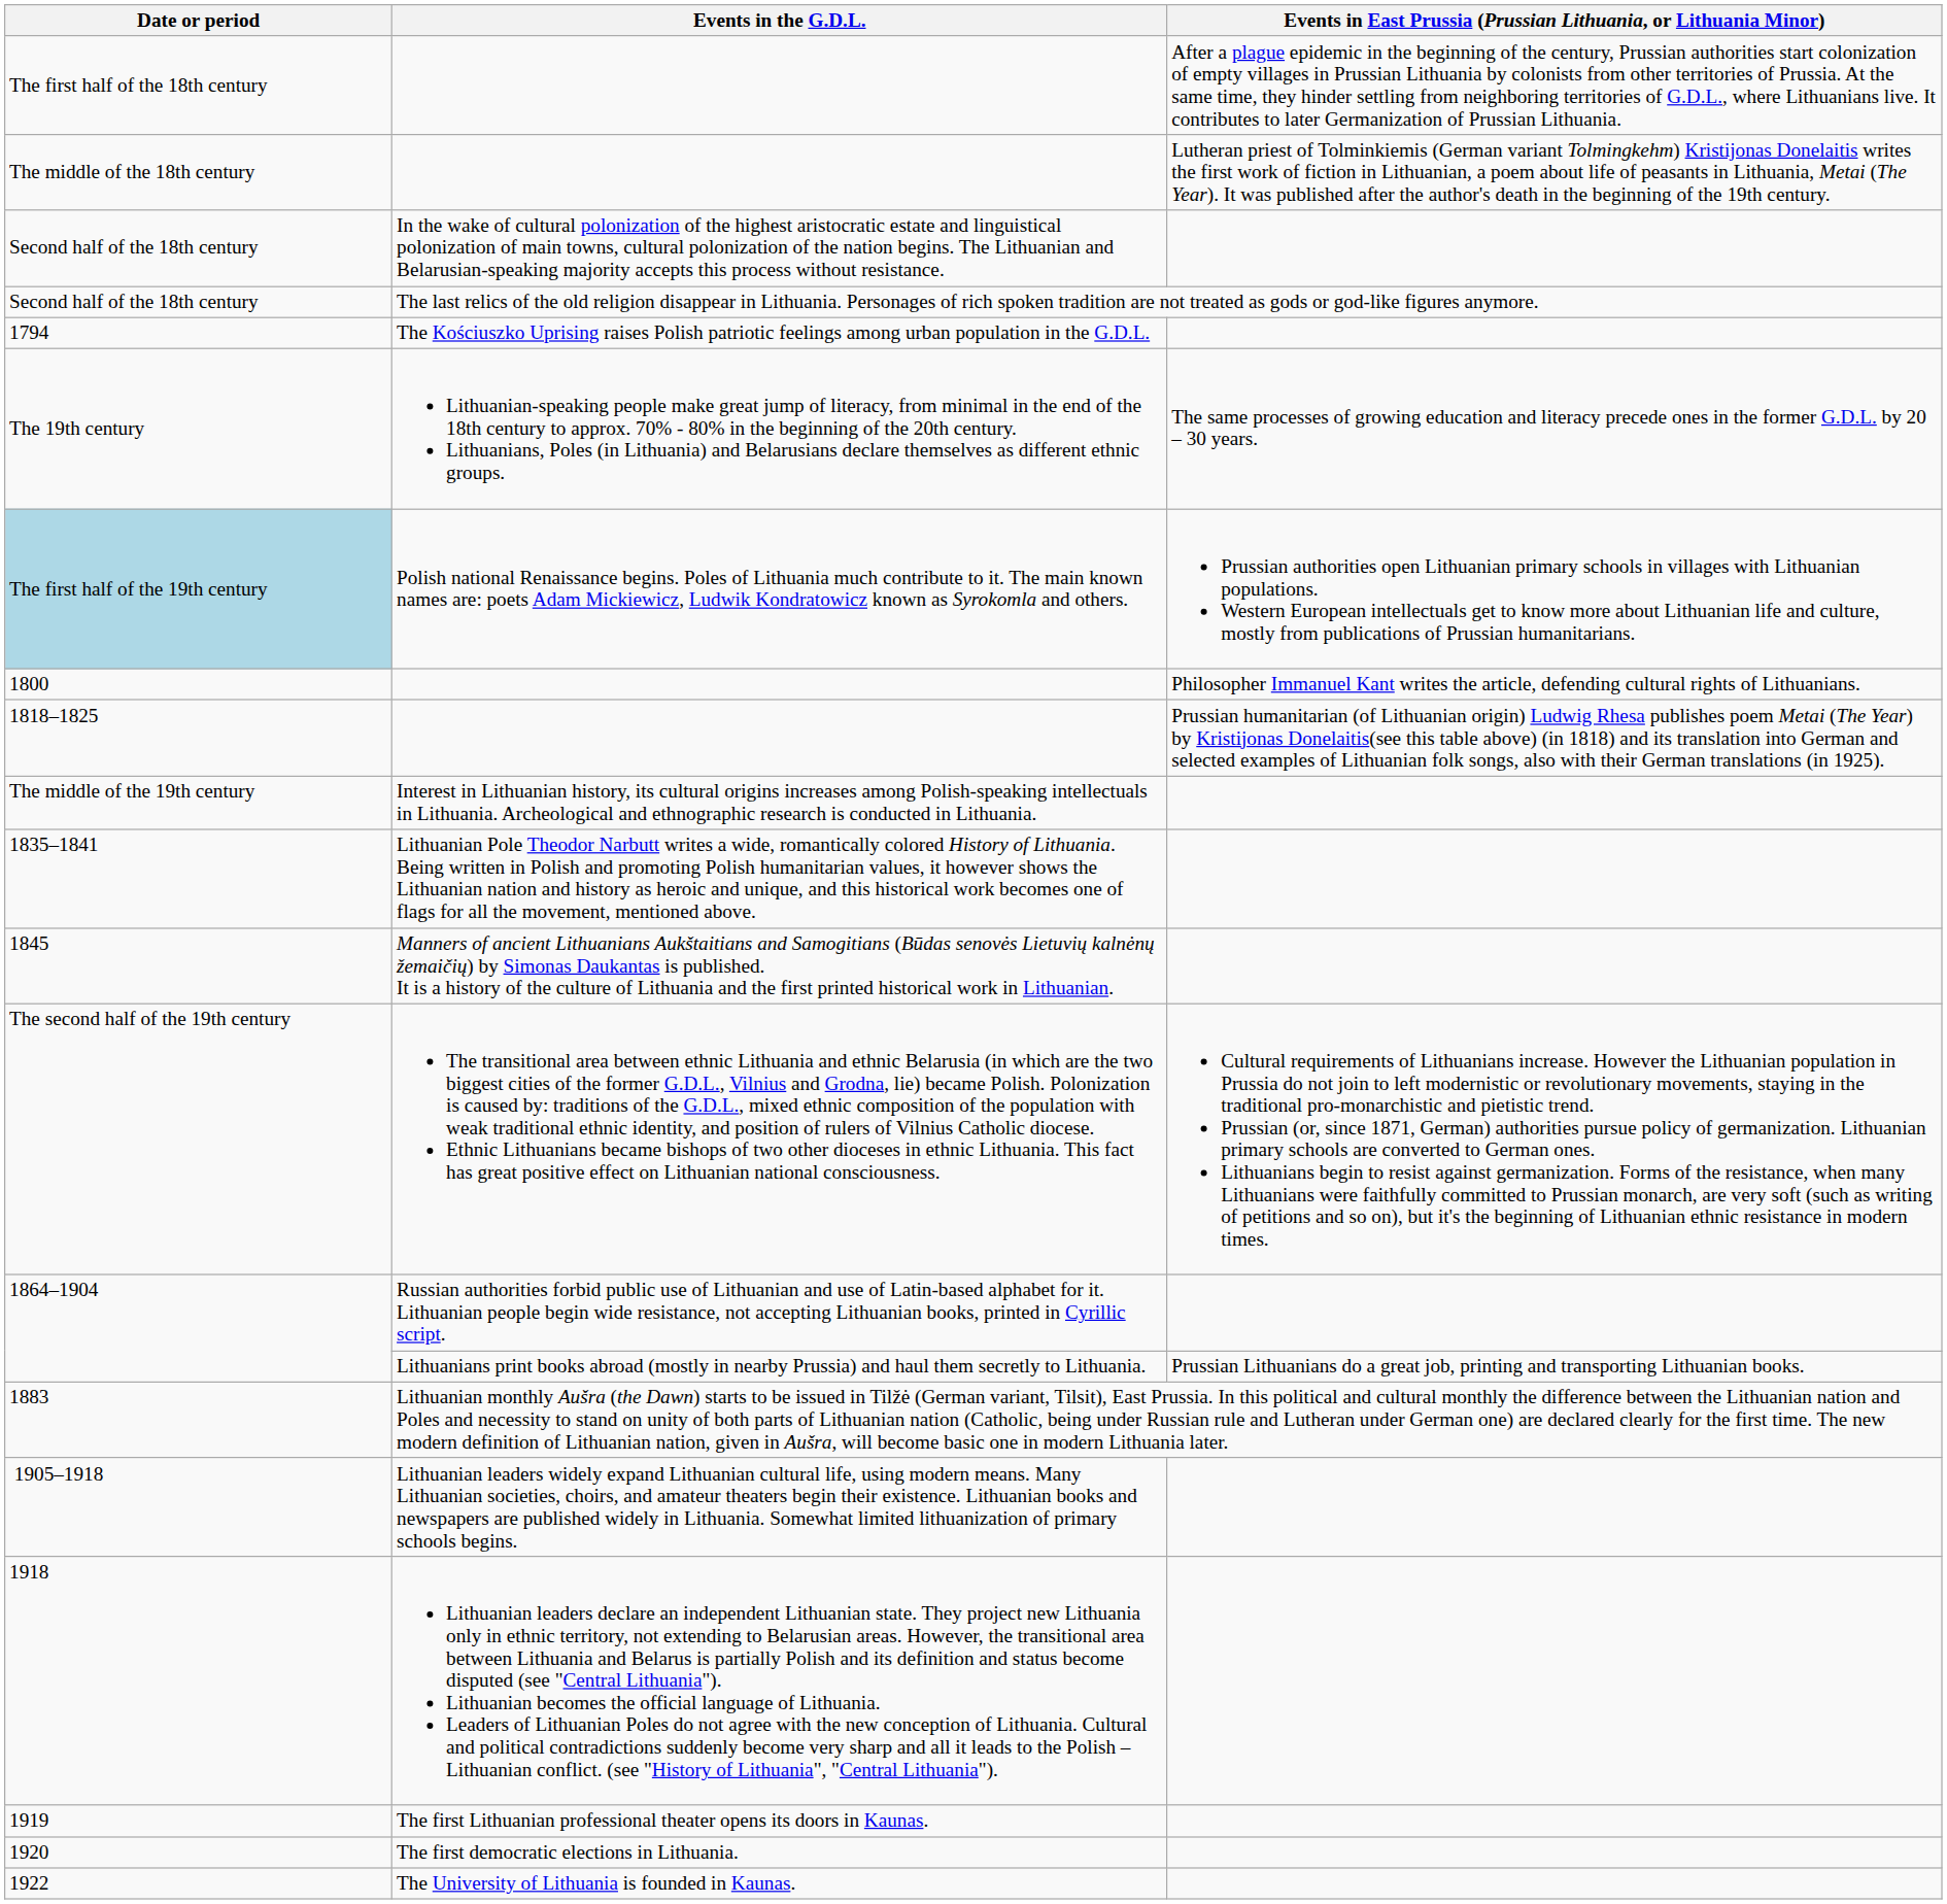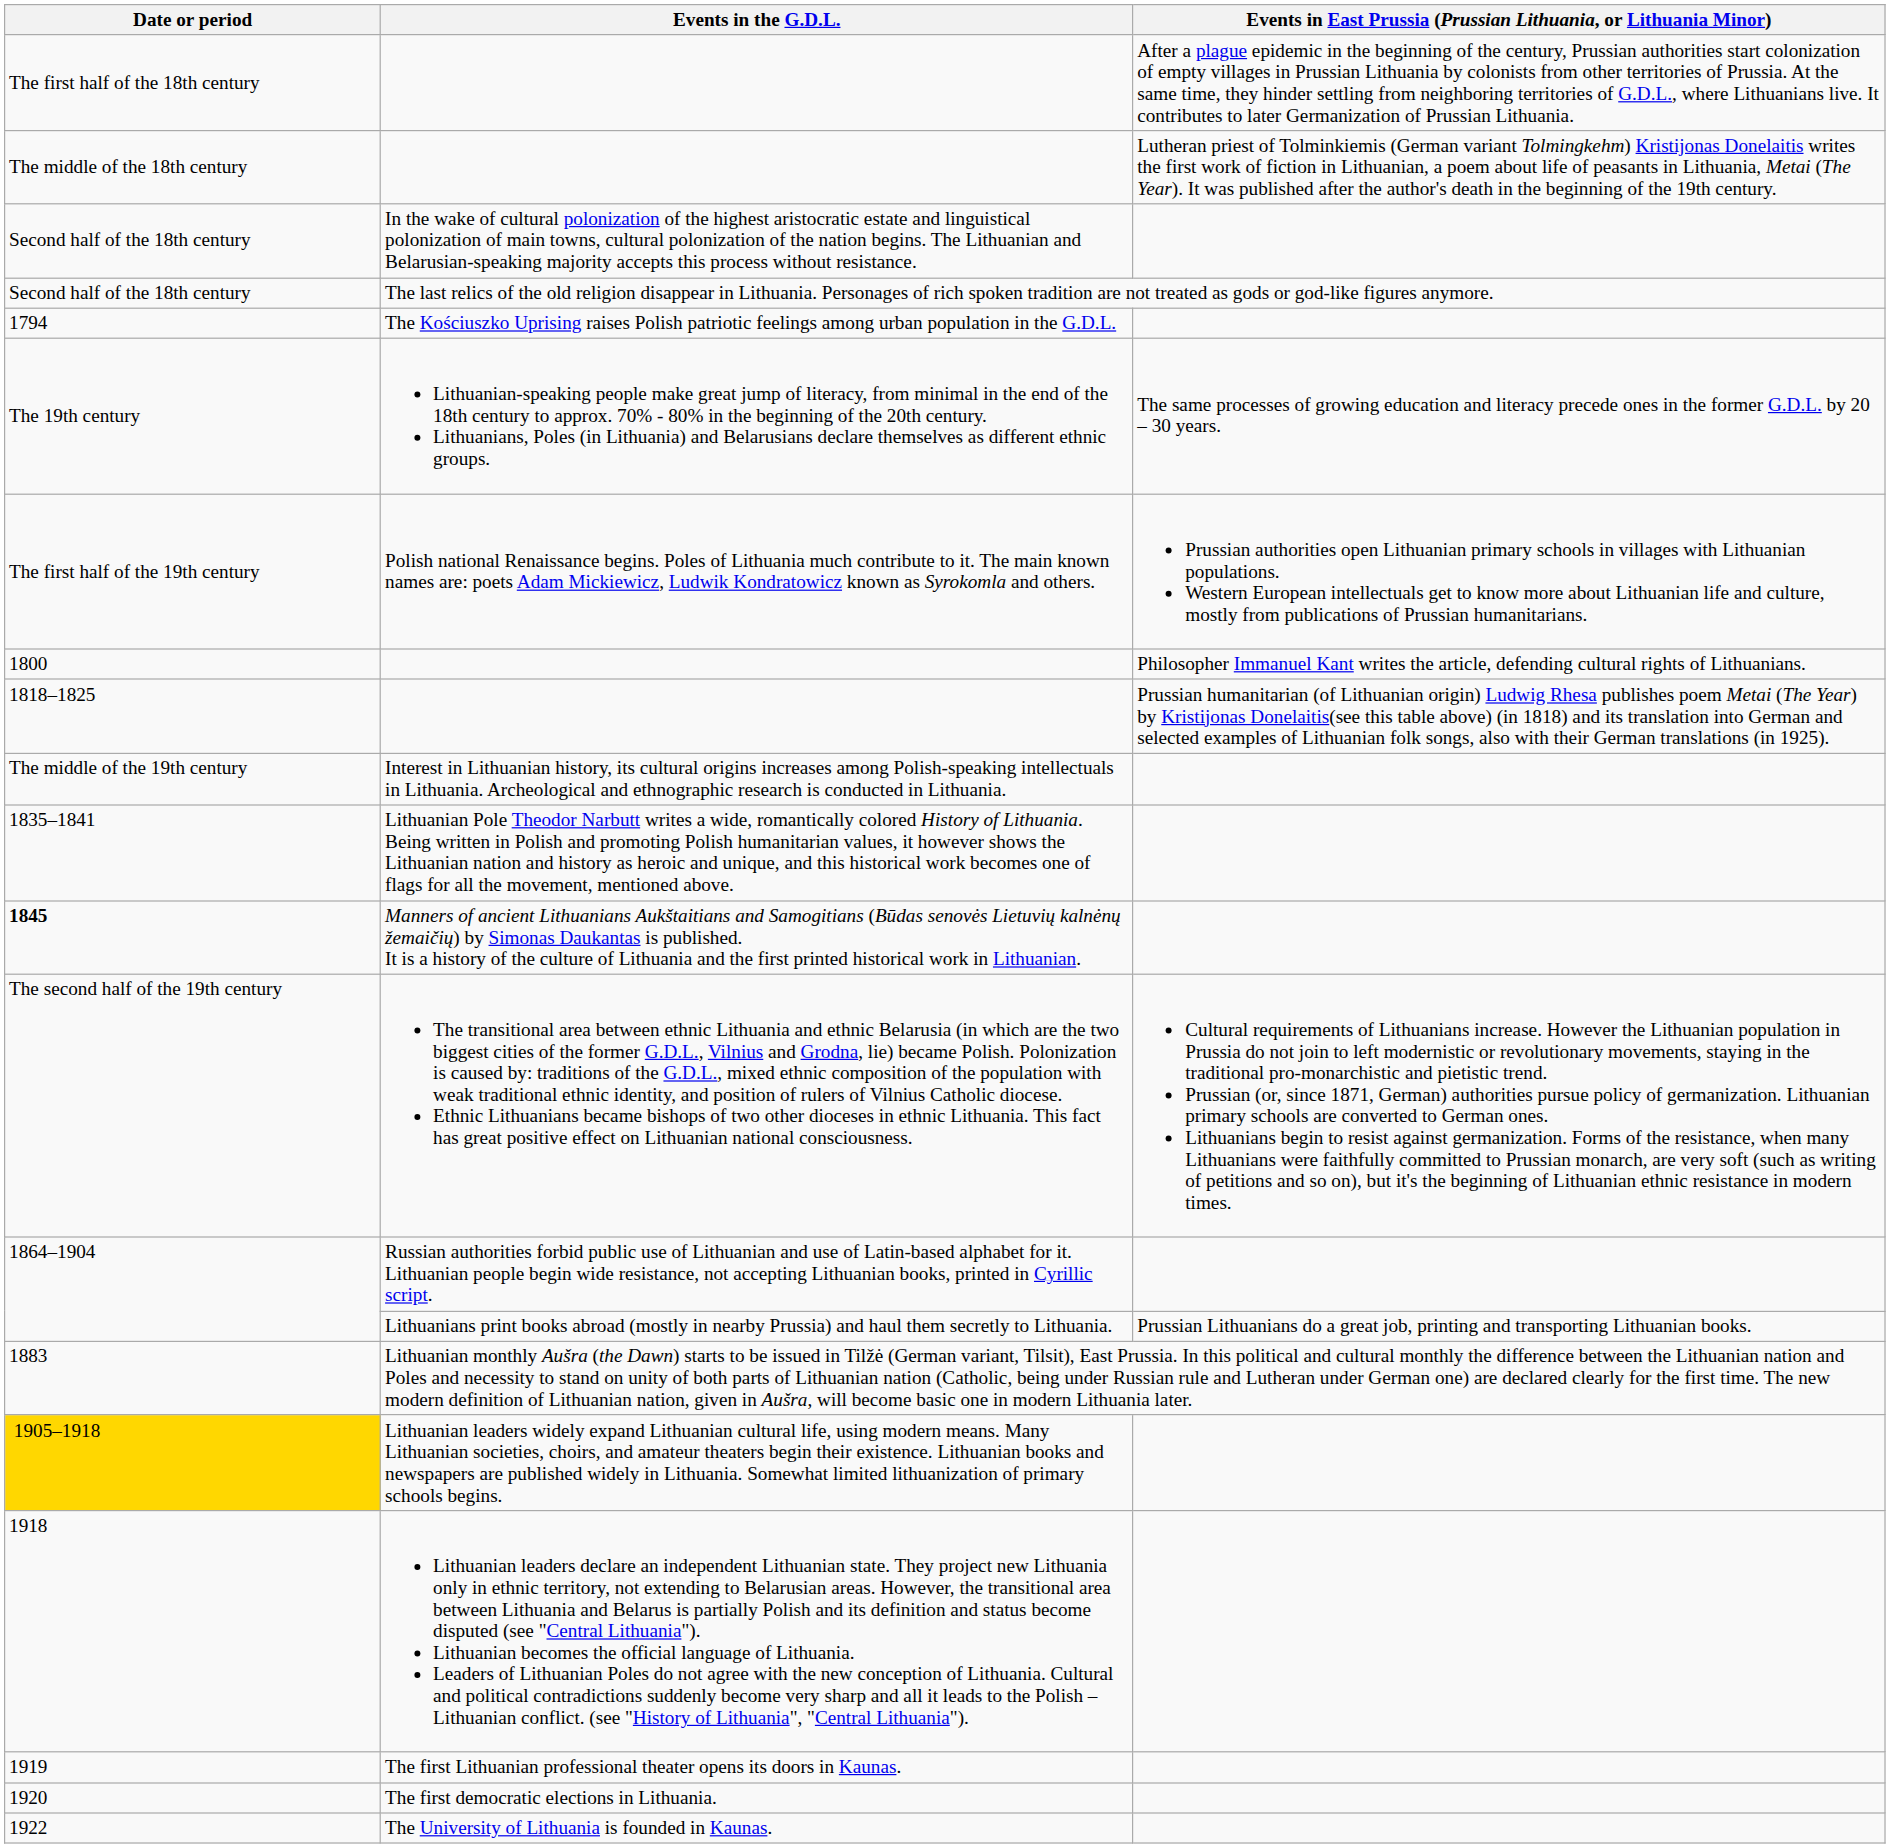The first half of the 19th century | Date or period: lightblue background -> no background
1845 | Date or period: normal -> bold
1905–1918 | Date or period: no background -> gold background
